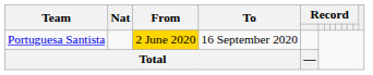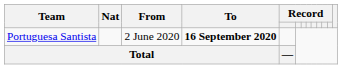Portuguesa Santista | From: gold background -> no background
Portuguesa Santista | To: normal -> bold
